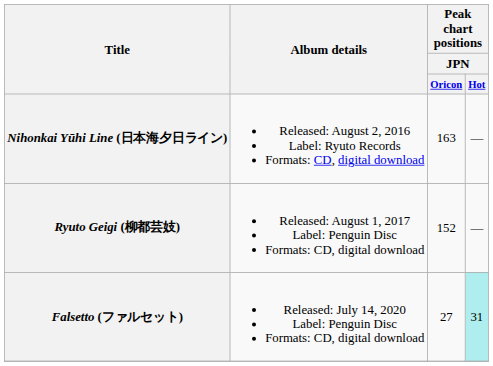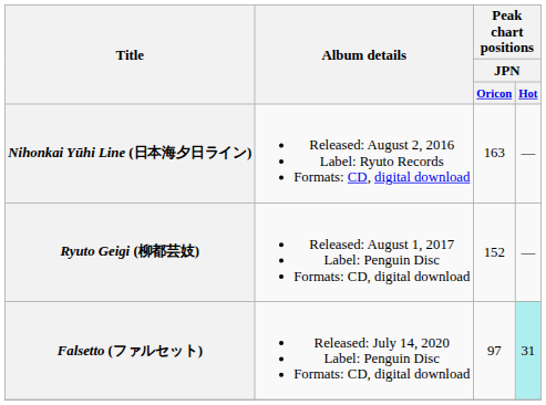Falsetto (ファルセット) | Peak chart positions / JPN / Oricon: 27 -> 97
